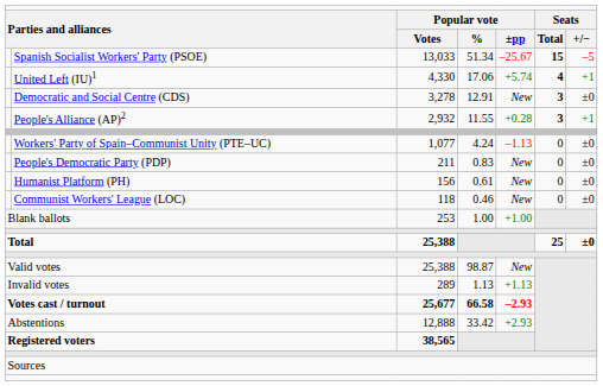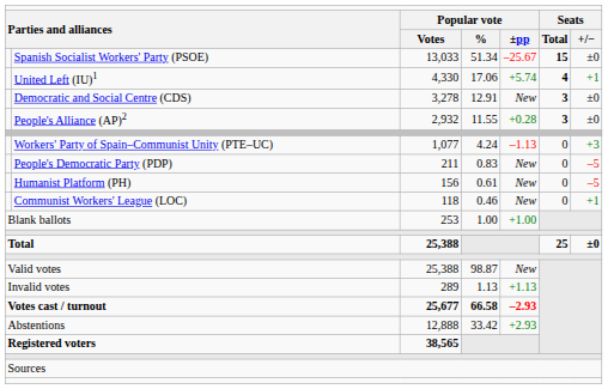Spanish Socialist Workers' Party (PSOE) | column 7: –5 -> ±0
People's Alliance (AP)2 | column 7: +1 -> ±0
Workers' Party of Spain–Communist Unity (PTE–UC) | column 7: ±0 -> +3
People's Democratic Party (PDP) | column 7: ±0 -> –5
Humanist Platform (PH) | column 7: ±0 -> –5
Communist Workers' League (LOC) | column 7: ±0 -> +1
